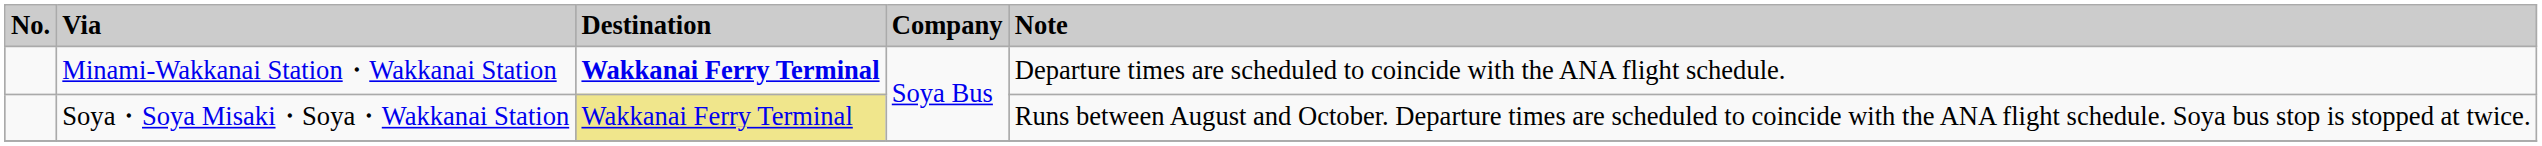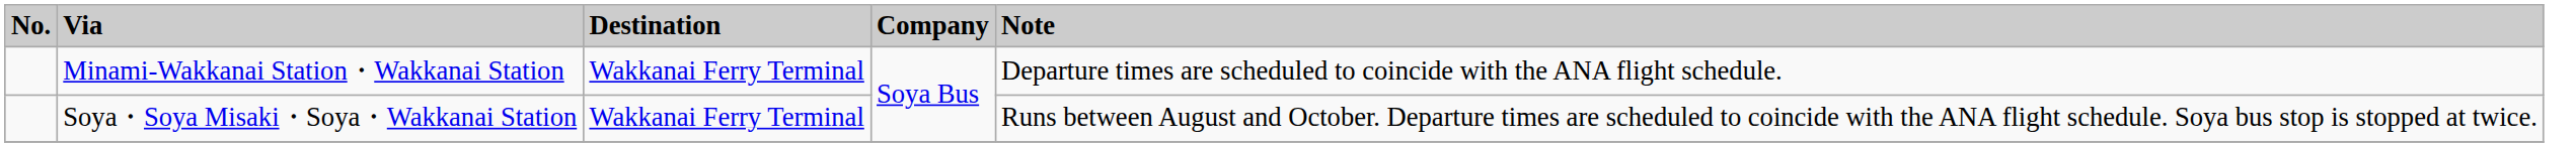Minami-Wakkanai Station・Wakkanai Station | Destination: bold -> normal
Soya・Soya Misaki・Soya・Wakkanai Station | Destination: khaki background -> no background
